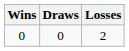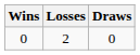columns swapped: Draws <-> Losses
